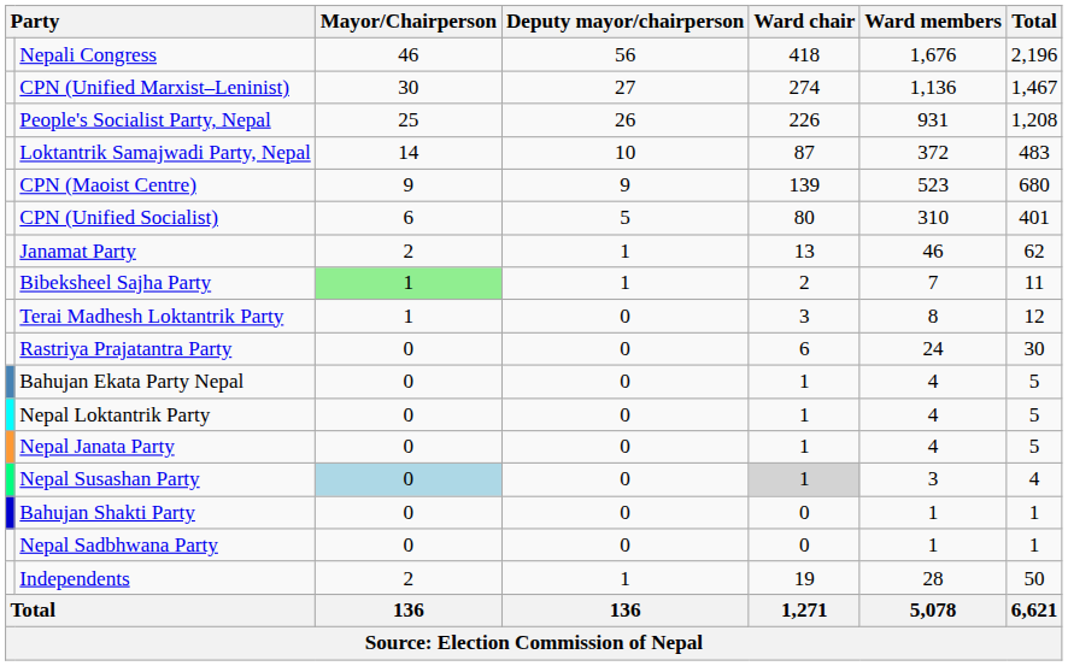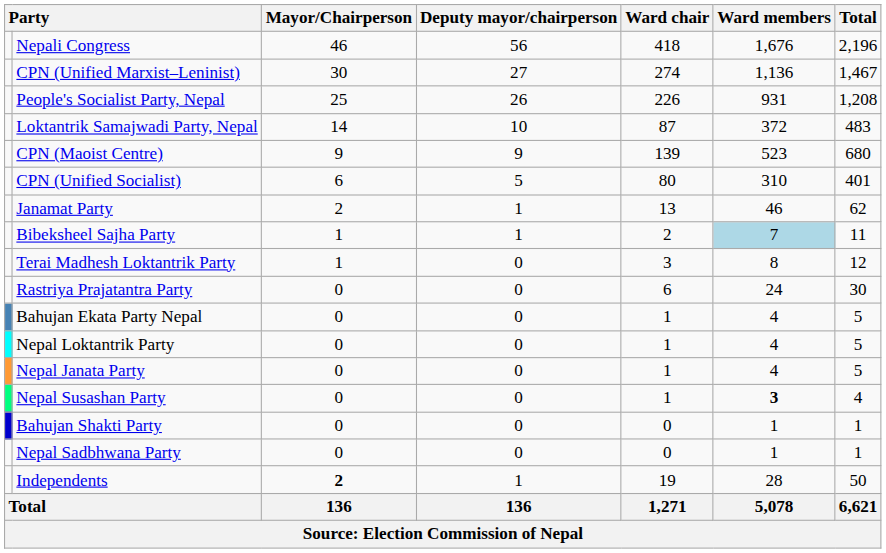Bibeksheel Sajha Party | Mayor/Chairperson: lightgreen background -> no background
Bibeksheel Sajha Party | Ward members: no background -> lightblue background
Nepal Susashan Party | Mayor/Chairperson: lightblue background -> no background
Nepal Susashan Party | Ward chair: lightgrey background -> no background
Nepal Susashan Party | Ward members: normal -> bold
Independents | Mayor/Chairperson: normal -> bold
